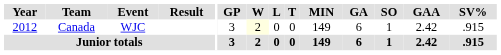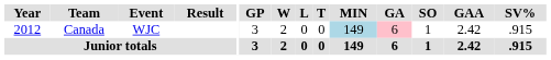Canada | W: lightyellow background -> no background
Canada | MIN: no background -> lightblue background
Canada | GA: no background -> pink background
